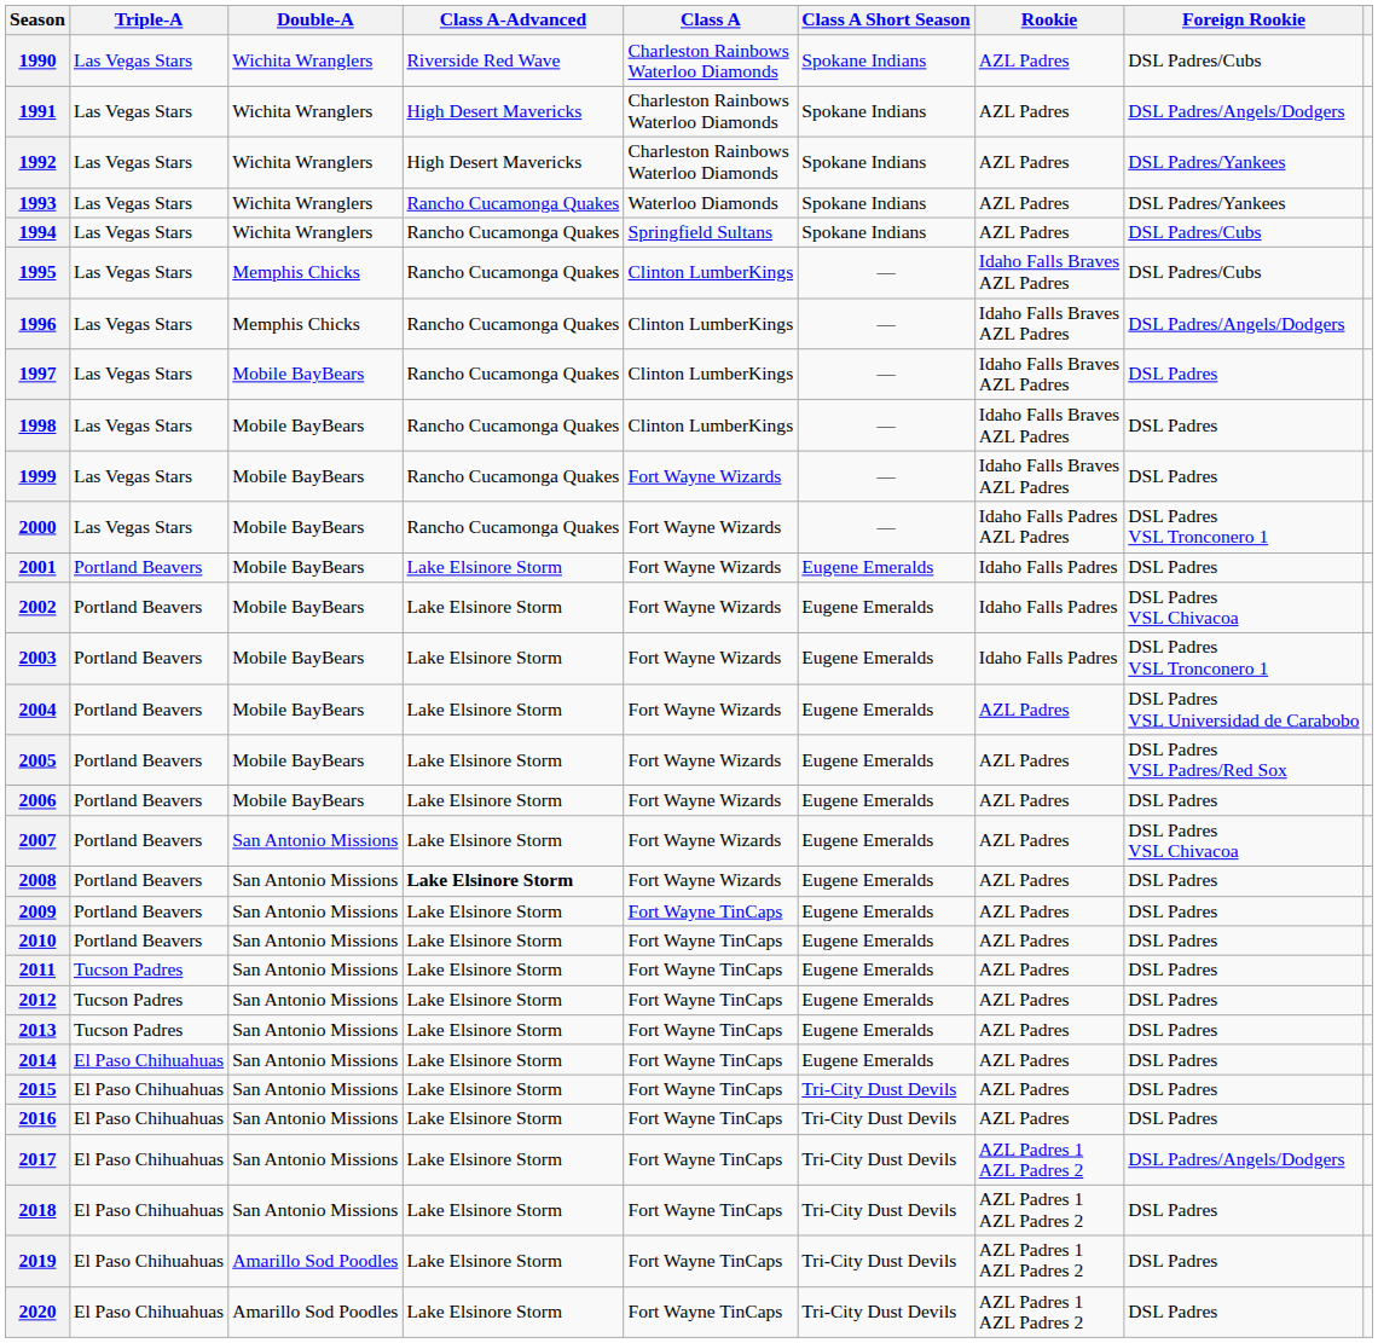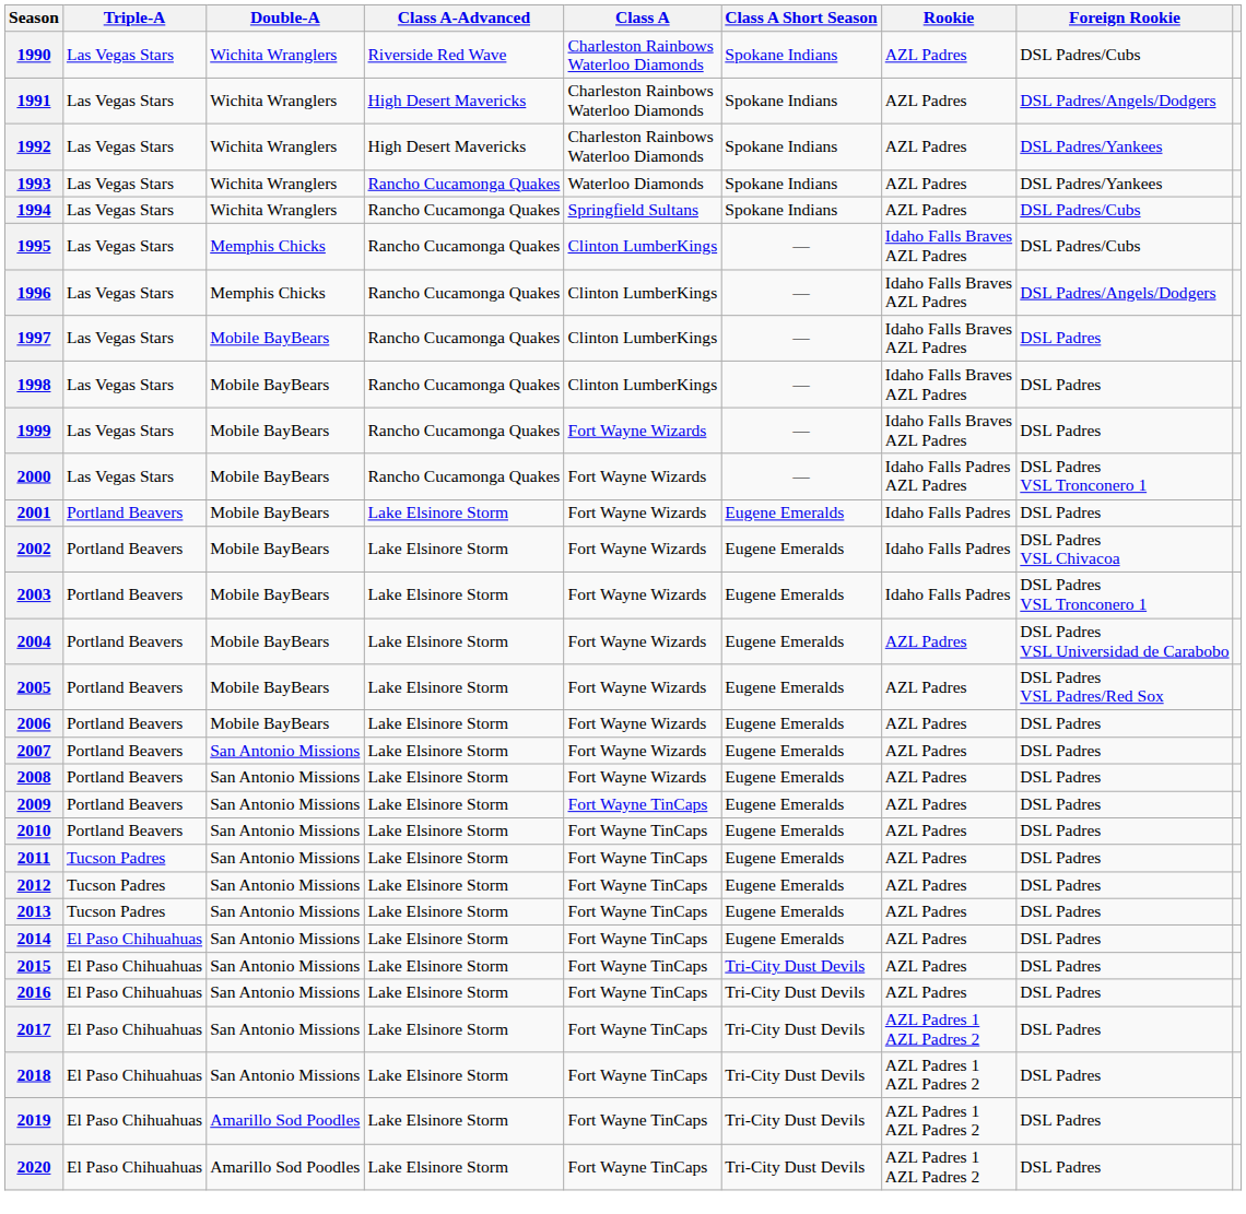2007 | Foreign Rookie: DSL Padres VSL Chivacoa -> DSL Padres
2008 | Class A-Advanced: bold -> normal
2017 | Foreign Rookie: DSL Padres/Angels/Dodgers -> DSL Padres
